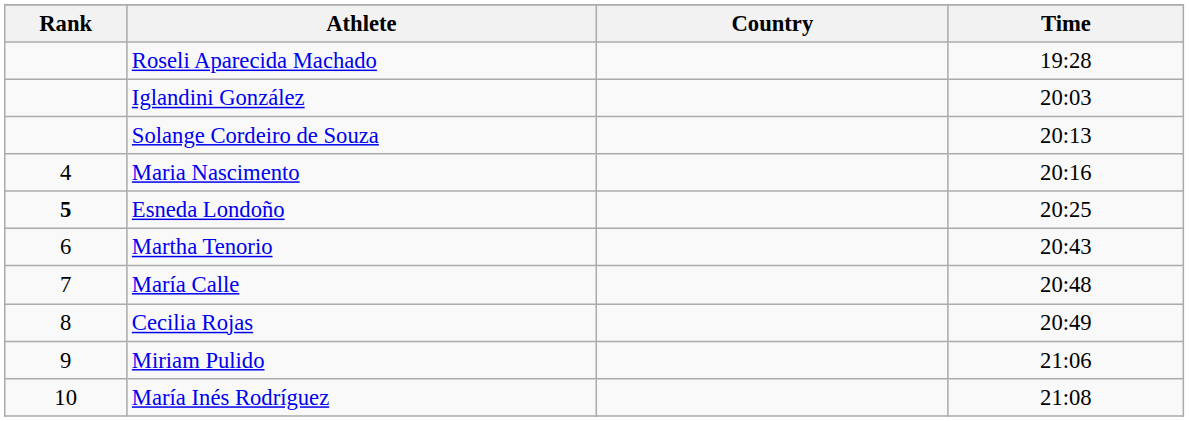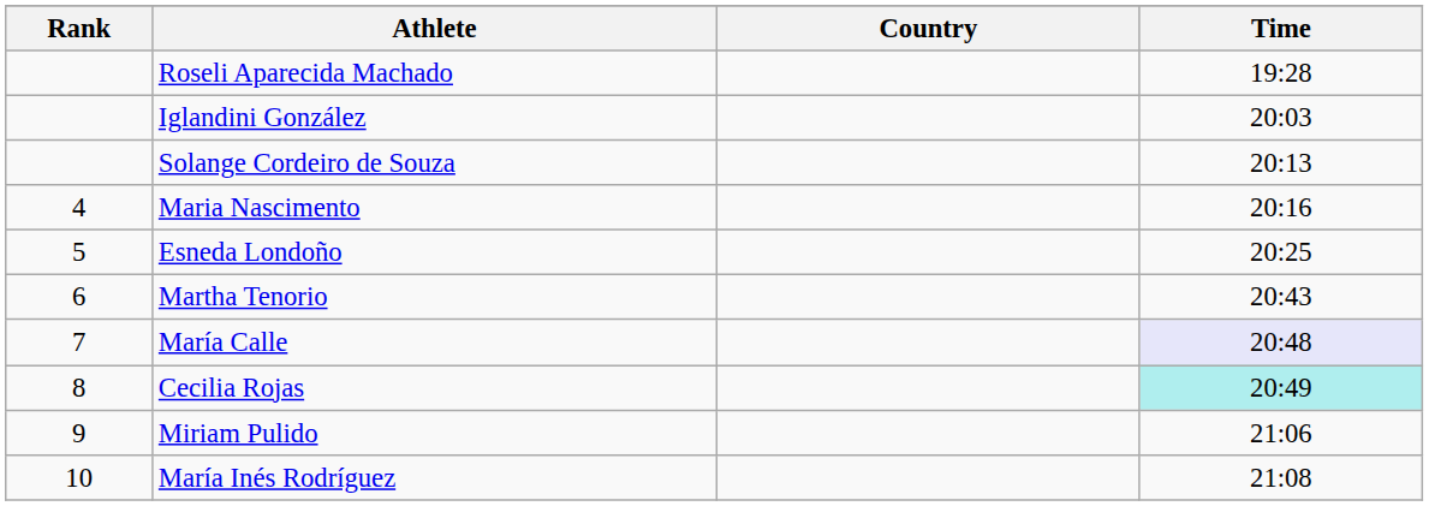Esneda Londoño | Rank: bold -> normal
María Calle | Time: no background -> lavender background
Cecilia Rojas | Time: no background -> paleturquoise background
